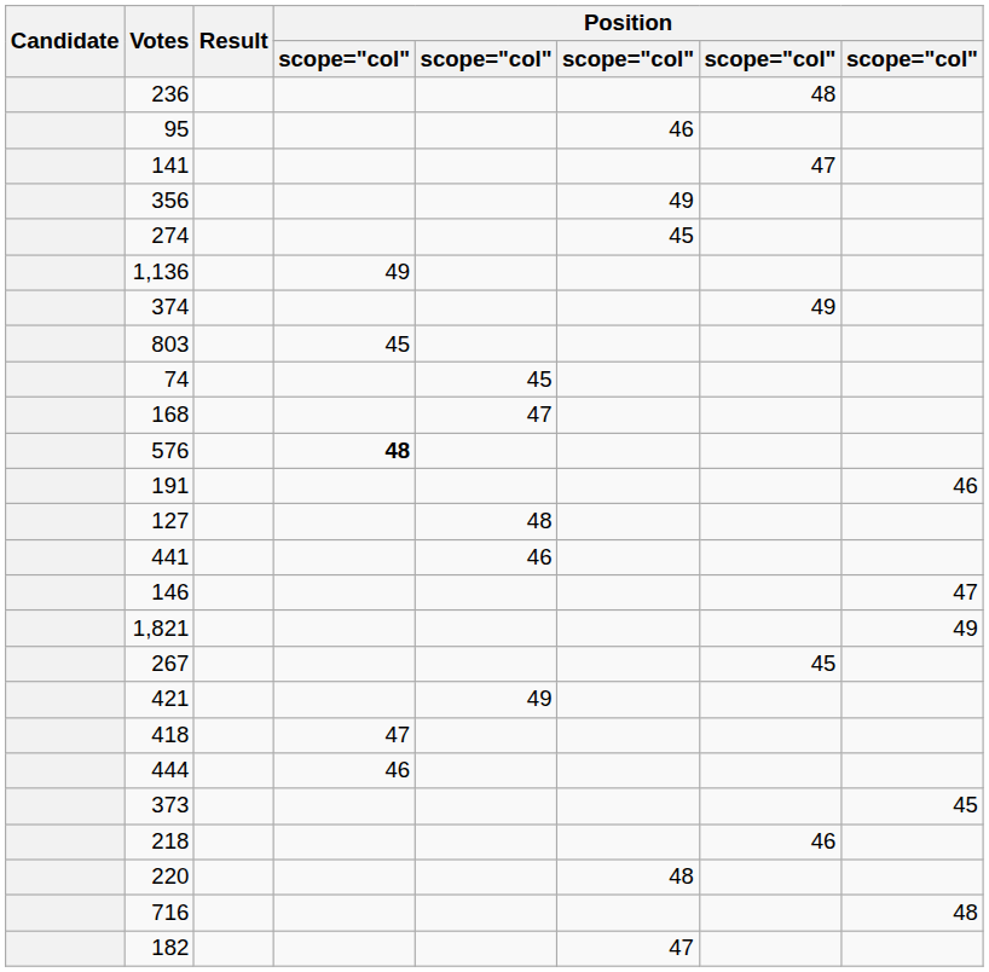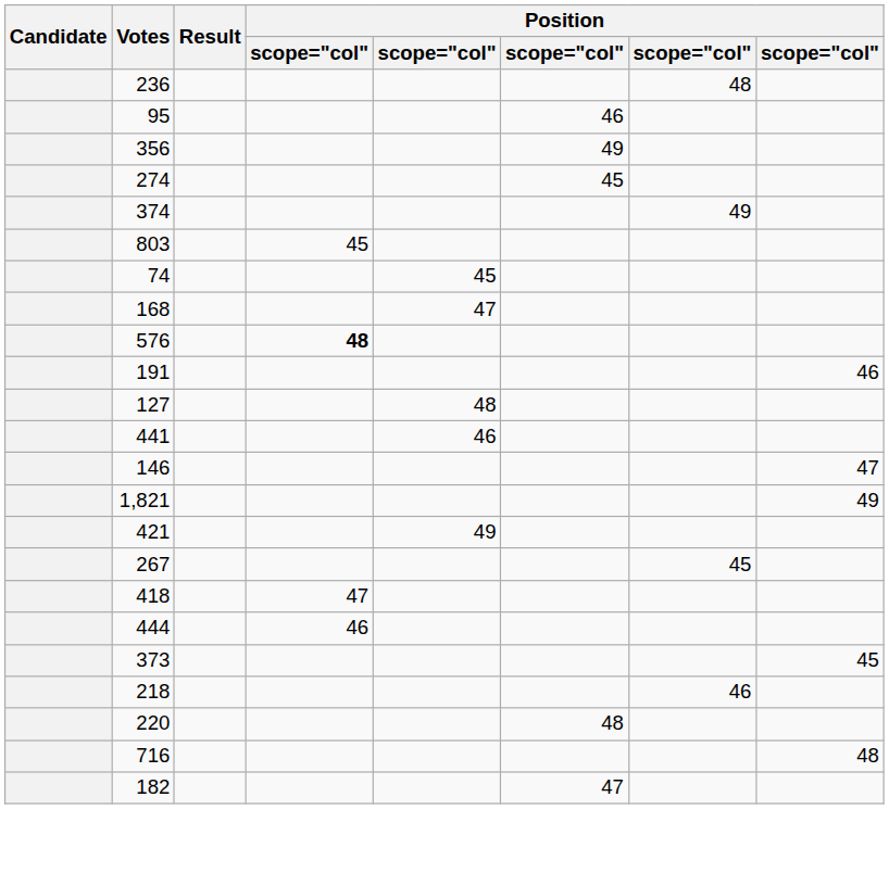- row: 141 | 47
- row: 1,136 | 49
rows swapped: 421 <-> 267
